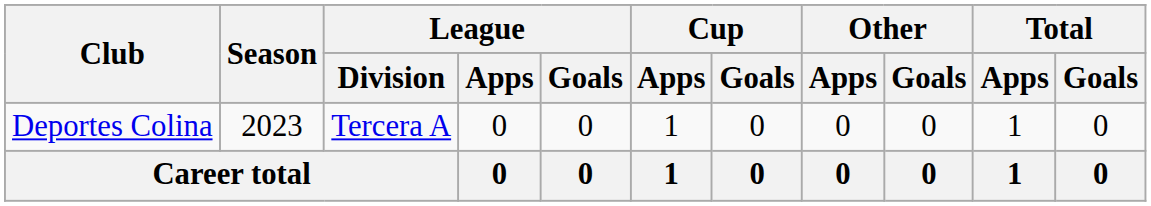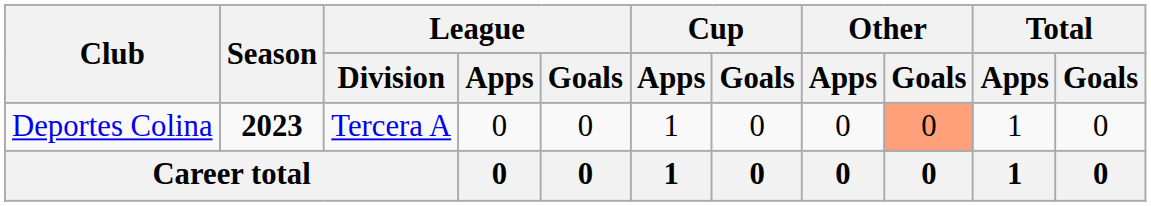Deportes Colina | Season: normal -> bold
Deportes Colina | Other / Goals: no background -> lightsalmon background
